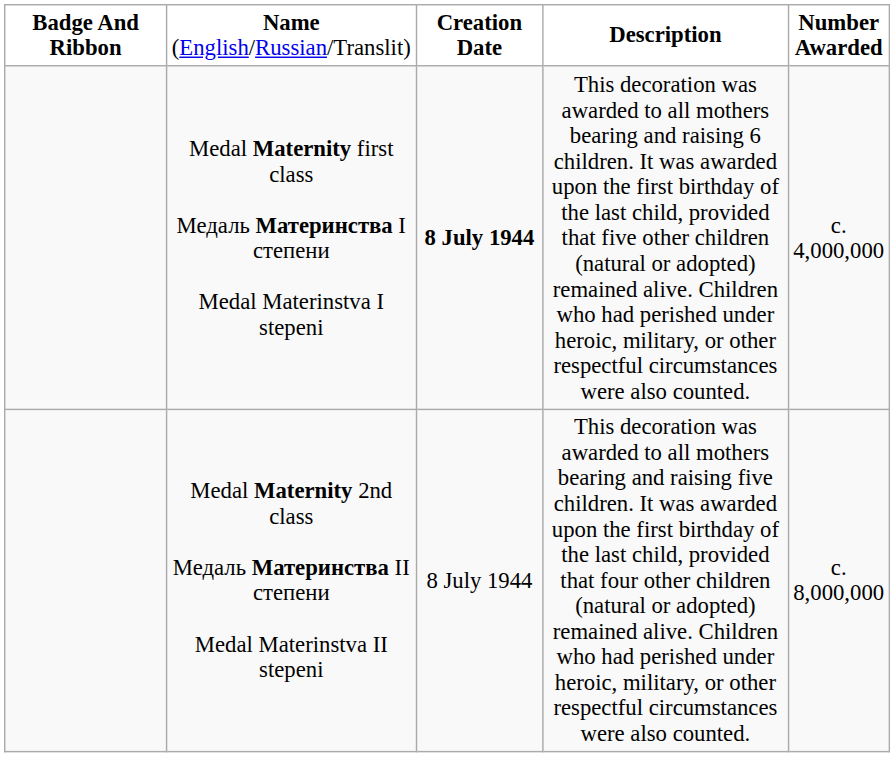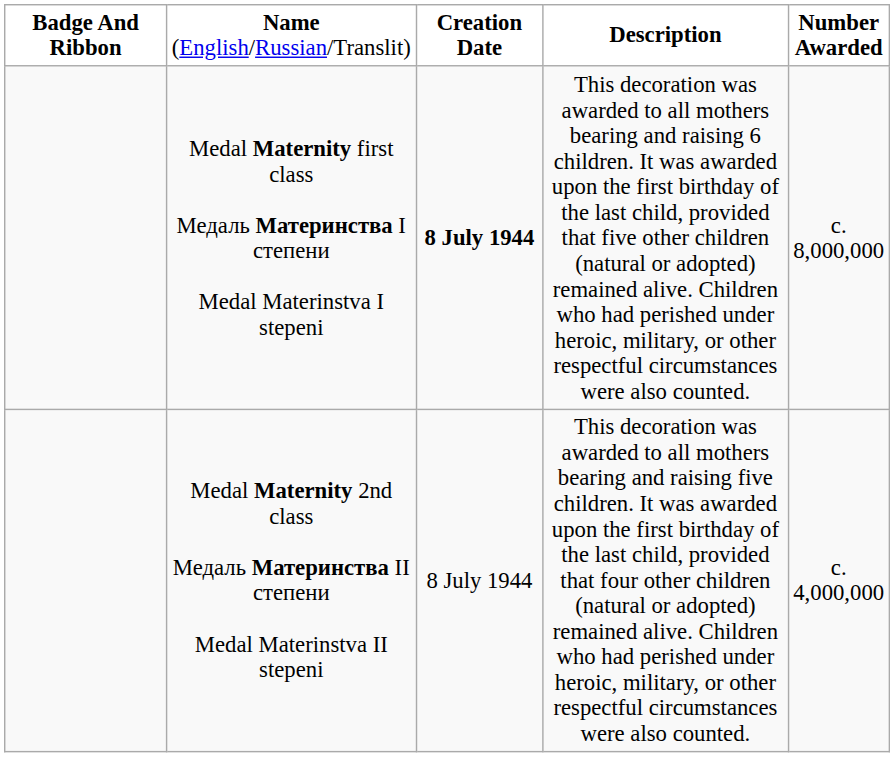row 2 | column 5: c. 4,000,000 -> c. 8,000,000
row 3 | column 5: c. 8,000,000 -> c. 4,000,000
